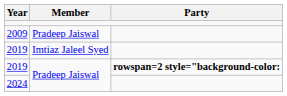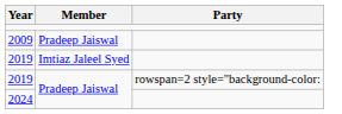2019 / Pradeep Jaiswal | column 3: bold -> normal
